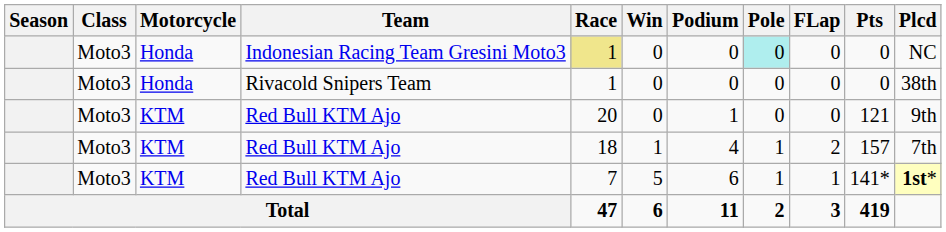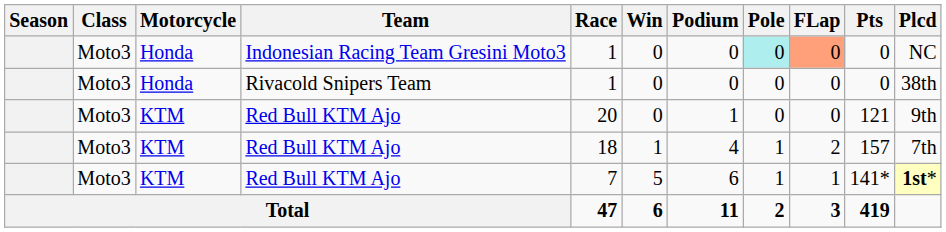Indonesian Racing Team Gresini Moto3 | Race: khaki background -> no background
Indonesian Racing Team Gresini Moto3 | FLap: no background -> lightsalmon background
